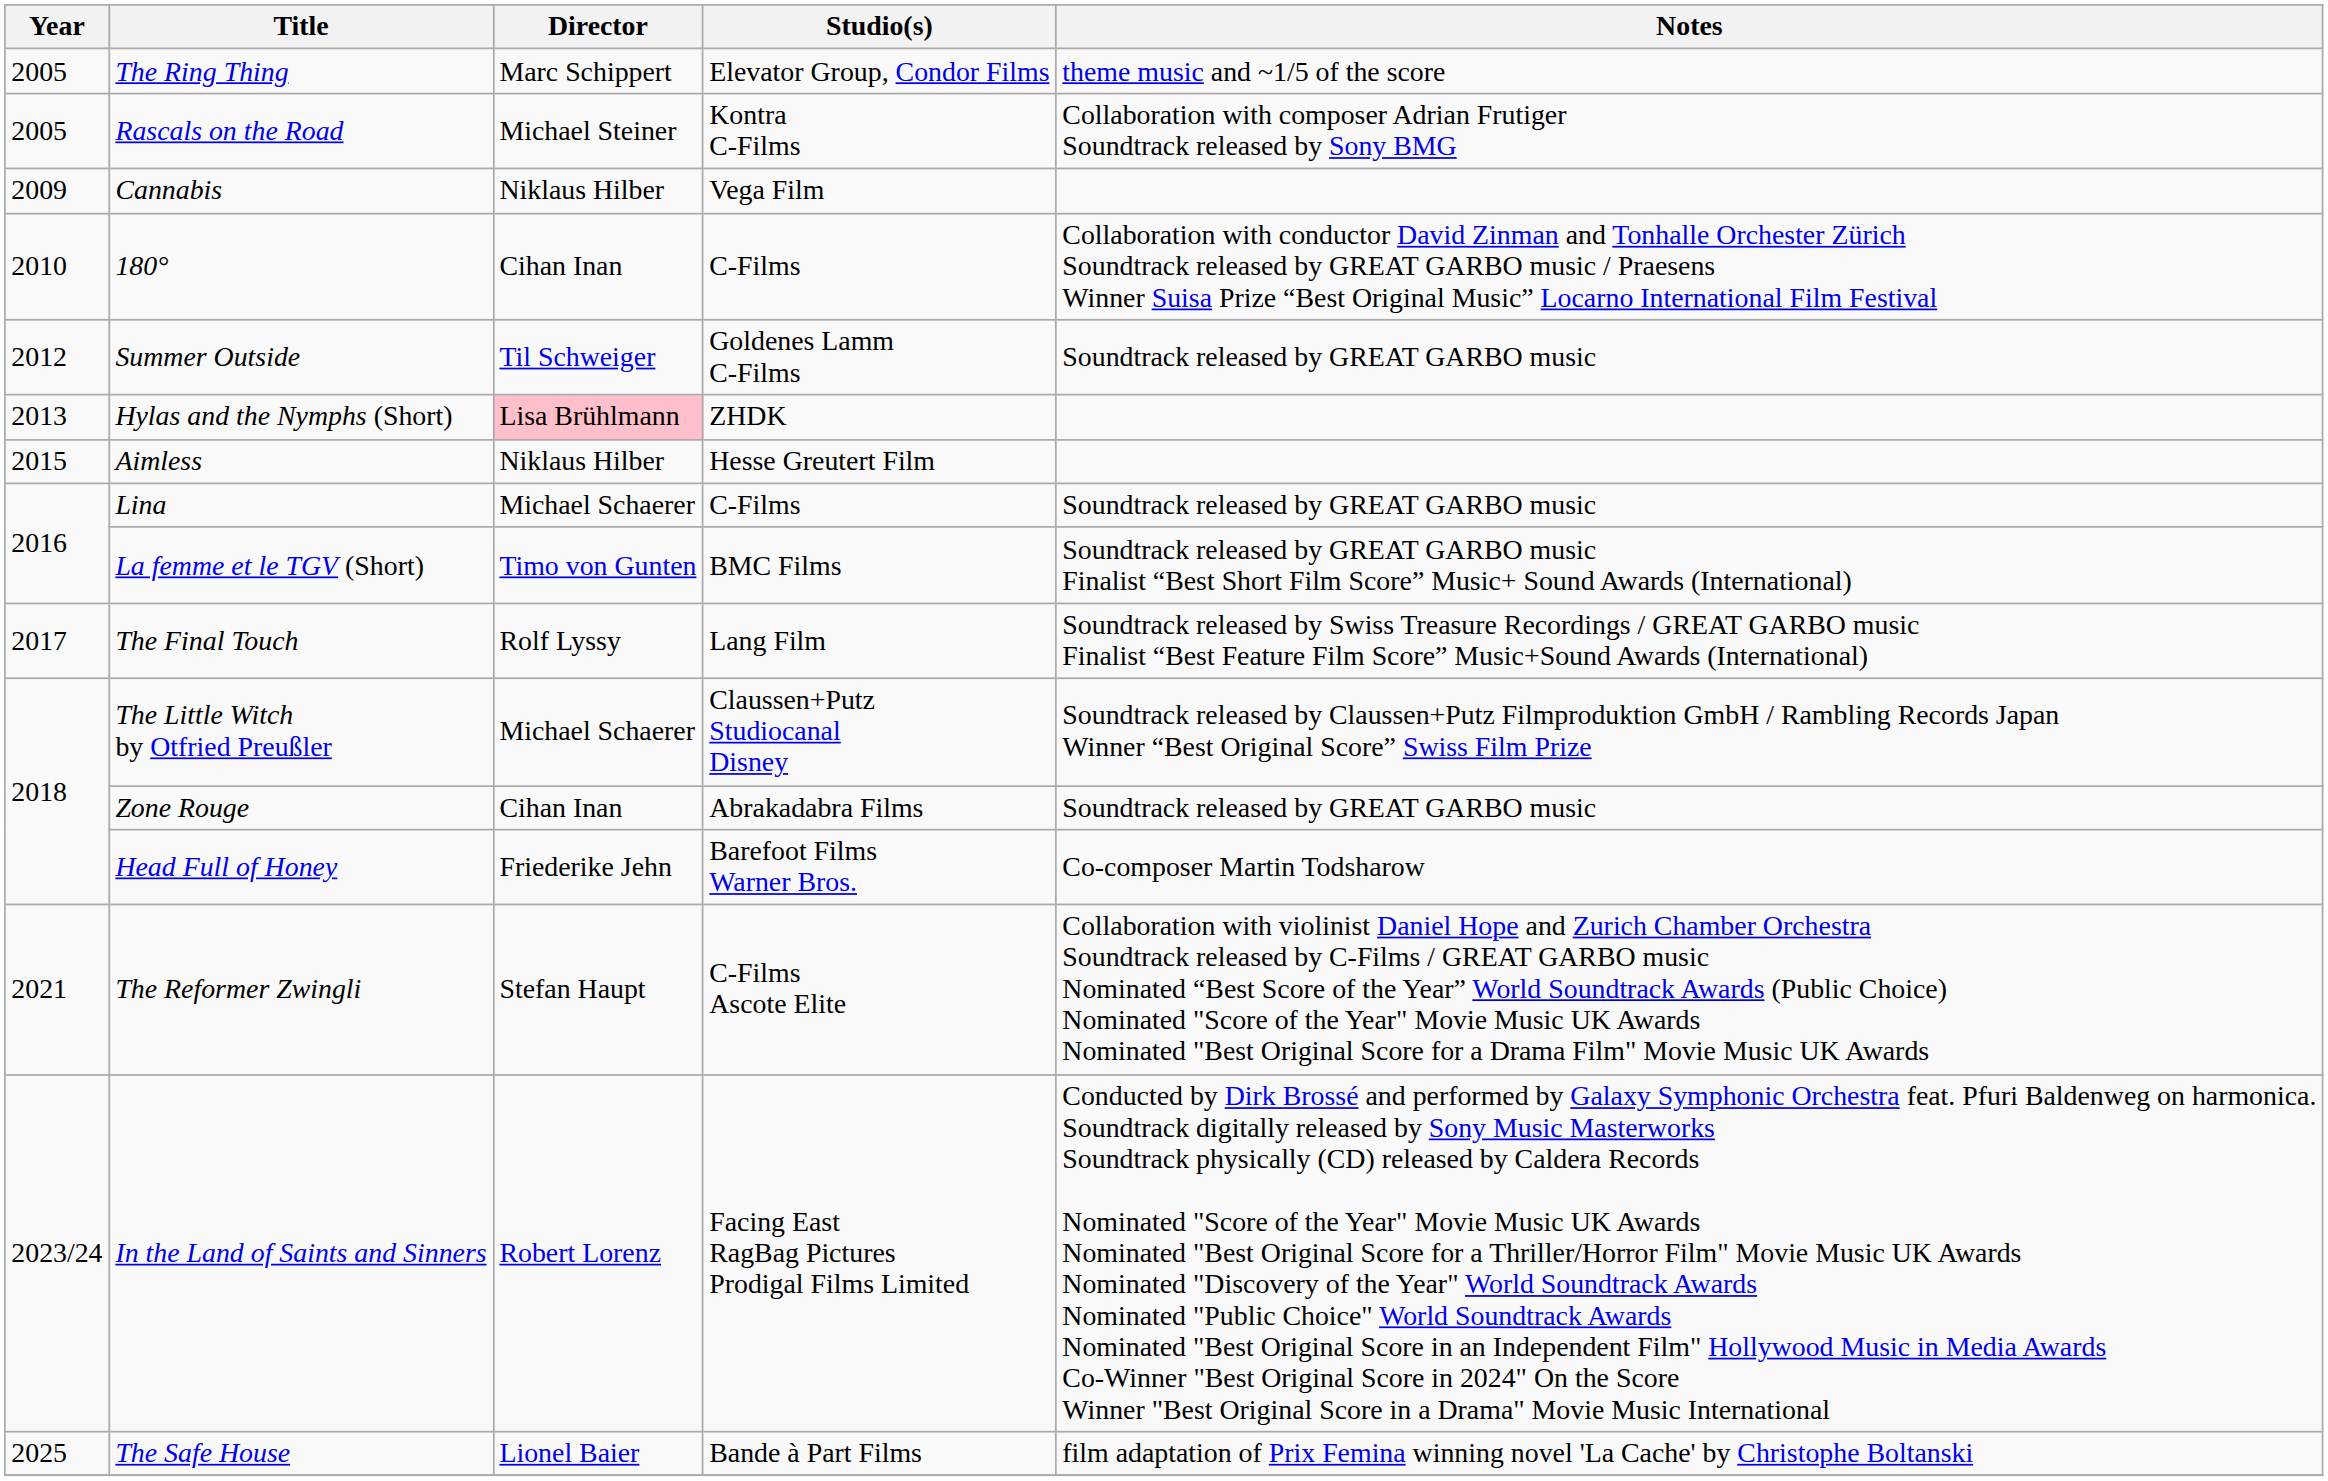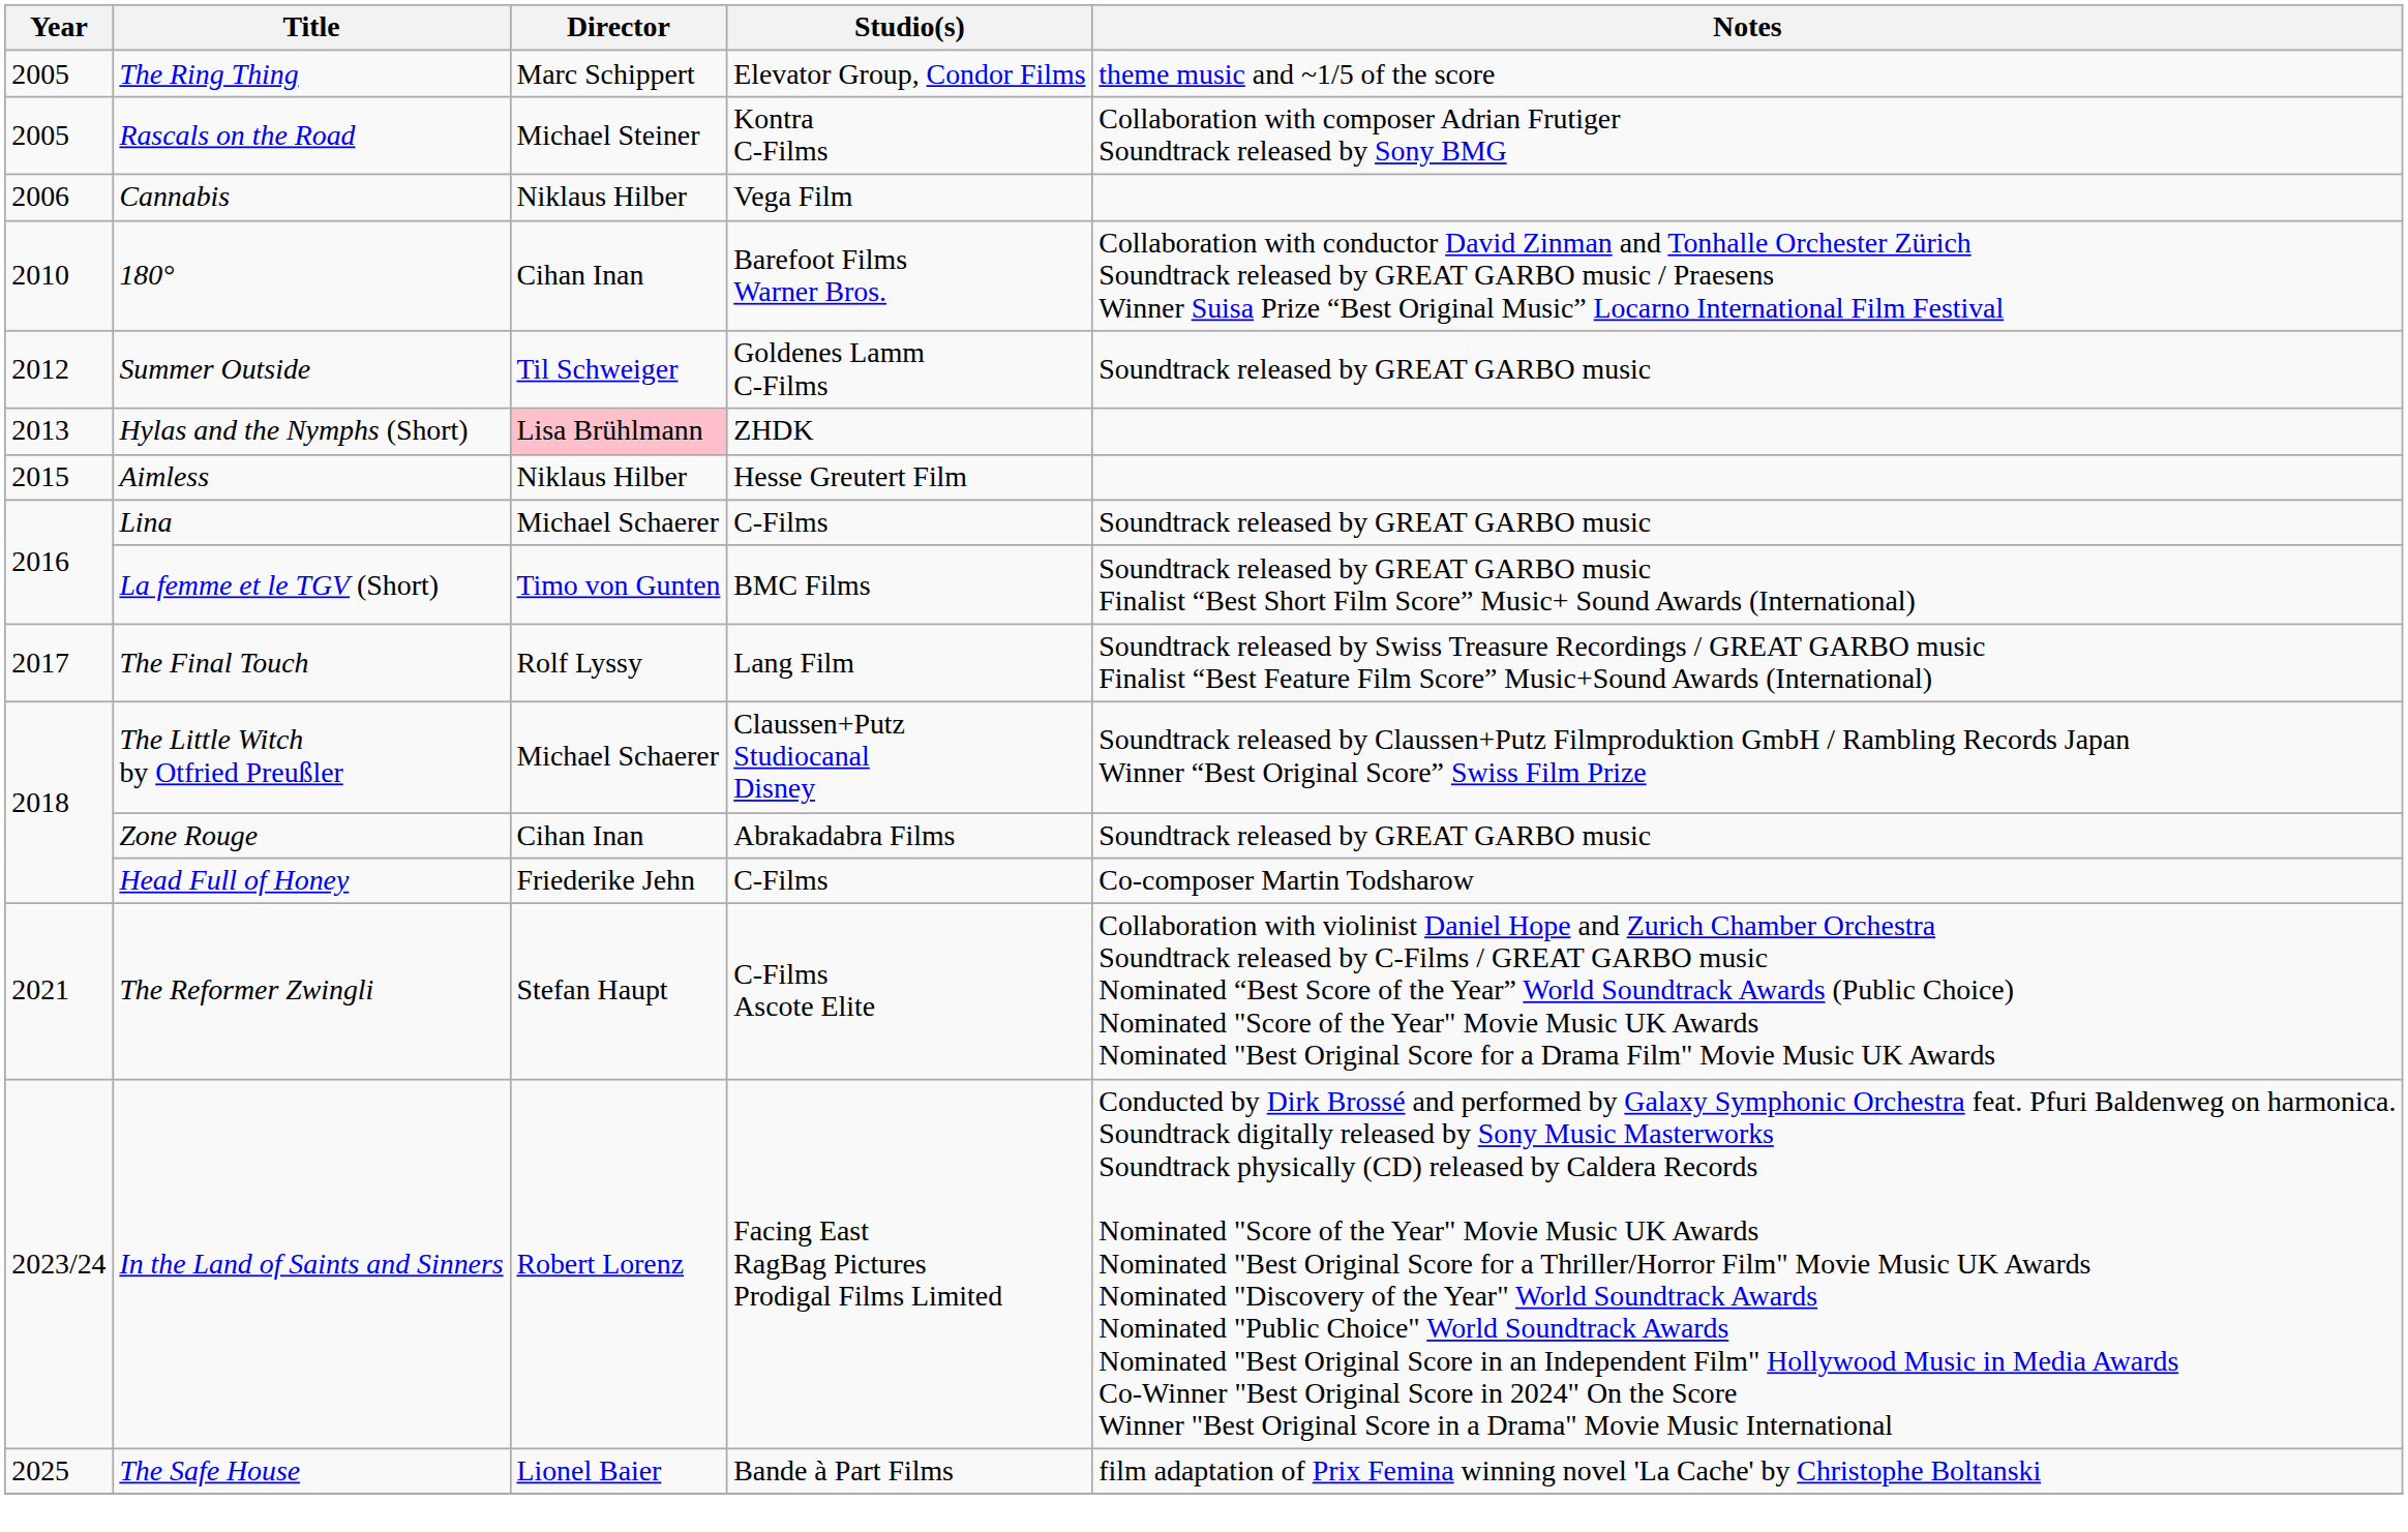Cannabis | Year: 2009 -> 2006
180° | Studio(s): C-Films -> Barefoot Films Warner Bros.
Head Full of Honey | Studio(s): Barefoot Films Warner Bros. -> C-Films
